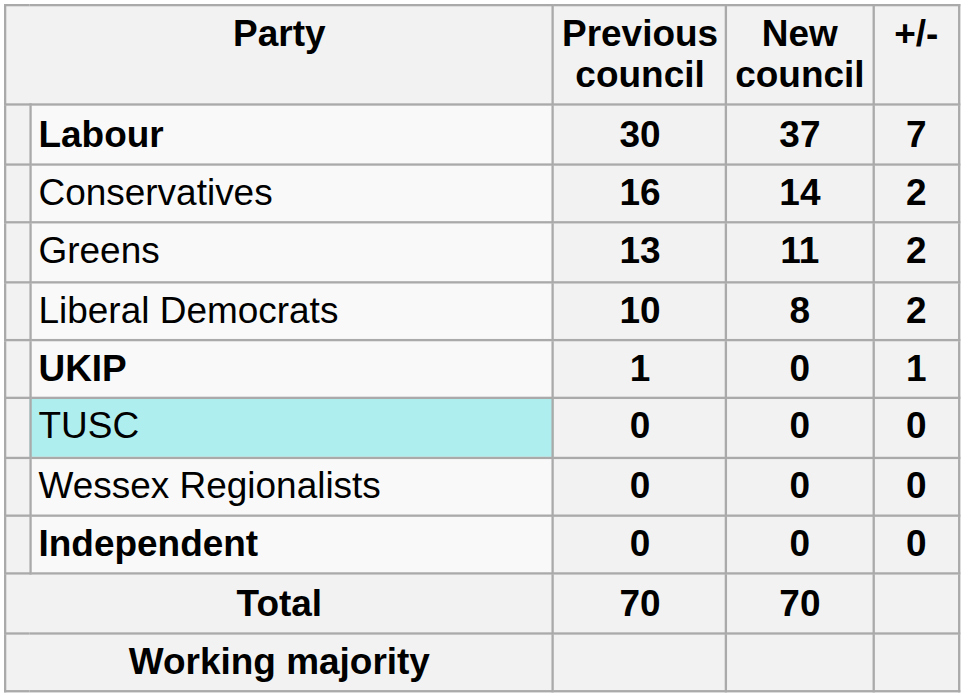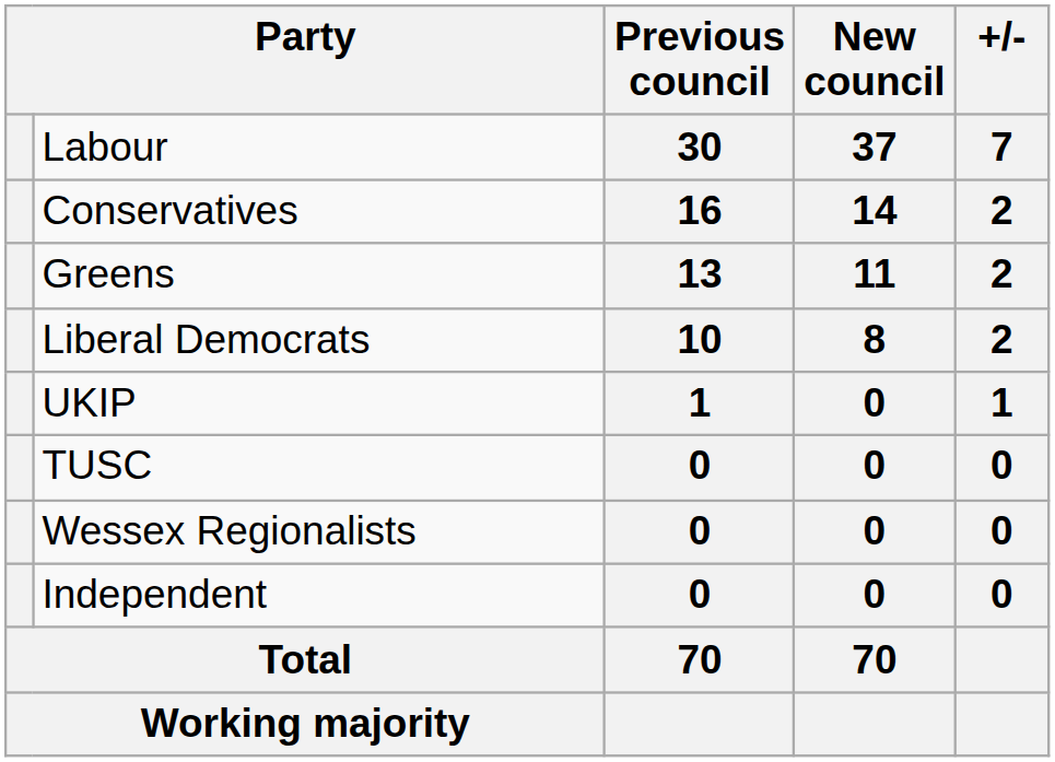Labour | column 2: bold -> normal
UKIP | column 2: bold -> normal
TUSC | column 2: paleturquoise background -> no background
Independent | column 2: bold -> normal
